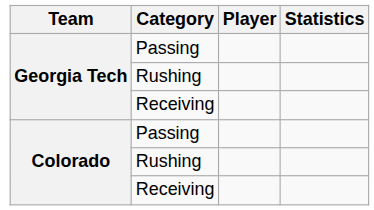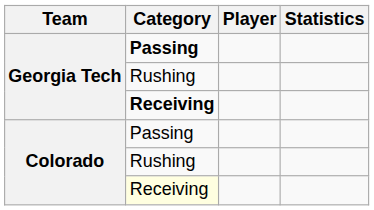Georgia Tech / Passing | Category: normal -> bold
Georgia Tech / Receiving | Category: normal -> bold
Colorado / Receiving | Category: no background -> lightyellow background
